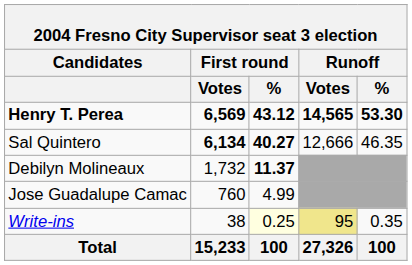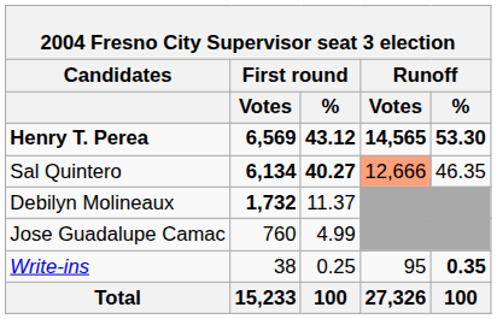Sal Quintero | Runoff / Votes: no background -> lightsalmon background
Debilyn Molineaux | First round / Votes: normal -> bold
Debilyn Molineaux | First round / %: bold -> normal
Write-ins | First round / %: lightyellow background -> no background
Write-ins | Runoff / Votes: khaki background -> no background
Write-ins | Runoff / %: normal -> bold
